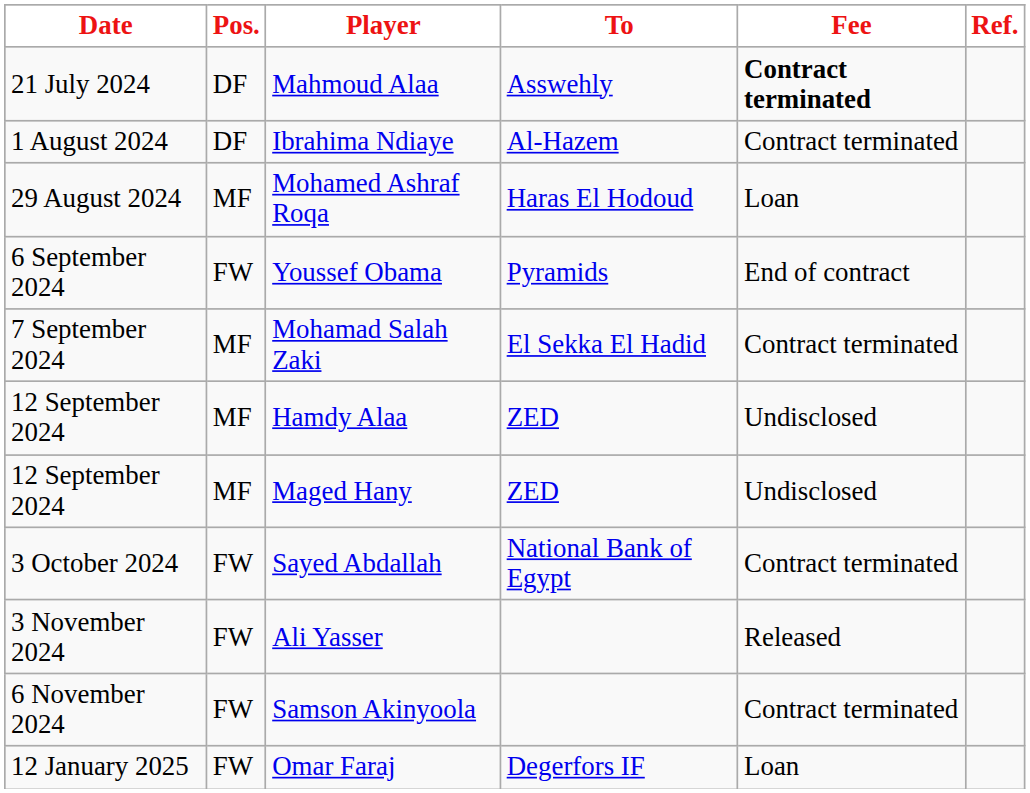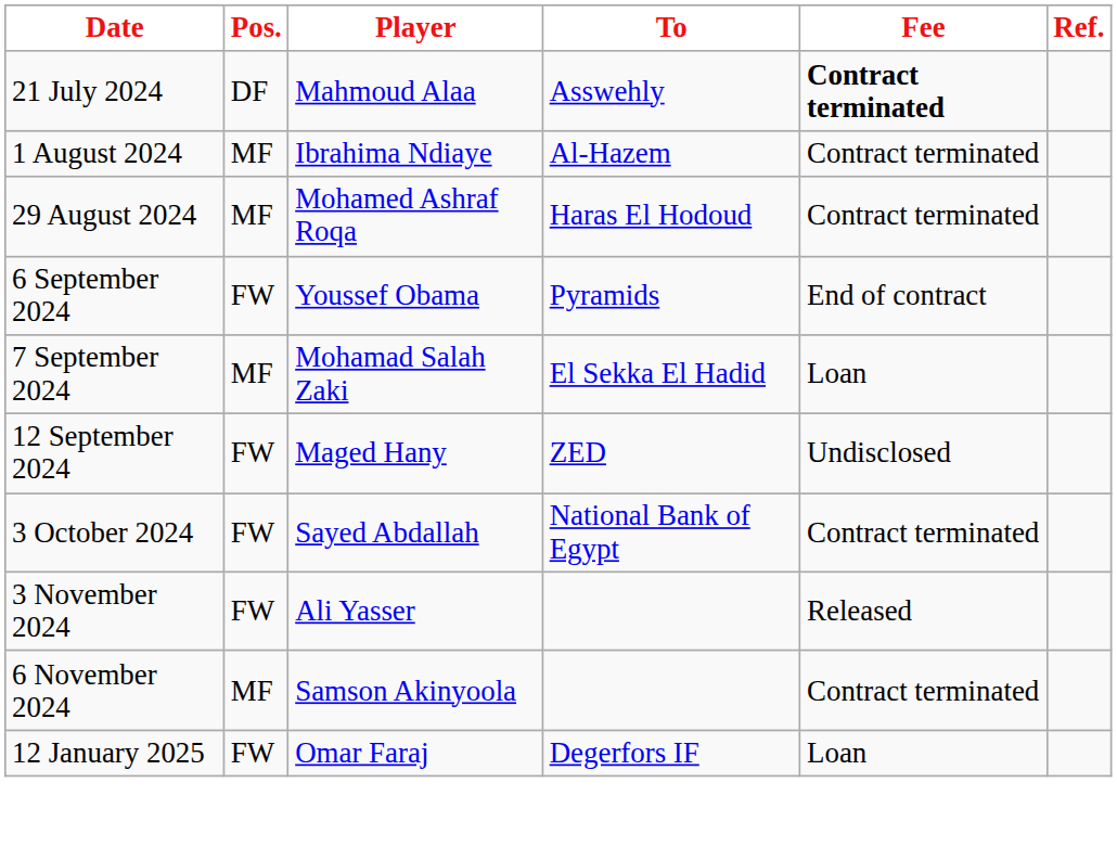Ibrahima Ndiaye | Pos.: DF -> MF
Mohamed Ashraf Roqa | Fee: Loan -> Contract terminated
Mohamad Salah Zaki | Fee: Contract terminated -> Loan
- row: 12 September 2024 | MF | Hamdy Alaa | ZED | Undisclosed
Maged Hany | Pos.: MF -> FW
Samson Akinyoola | Pos.: FW -> MF
